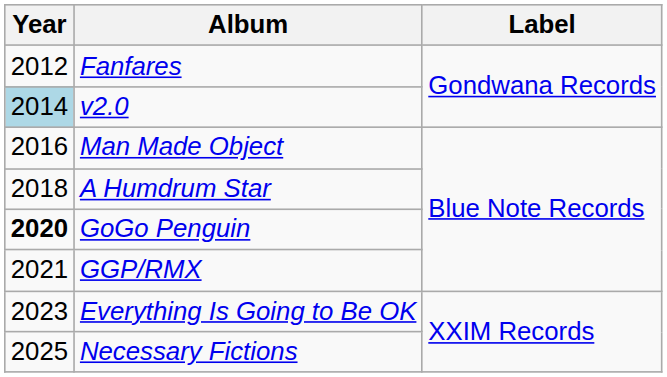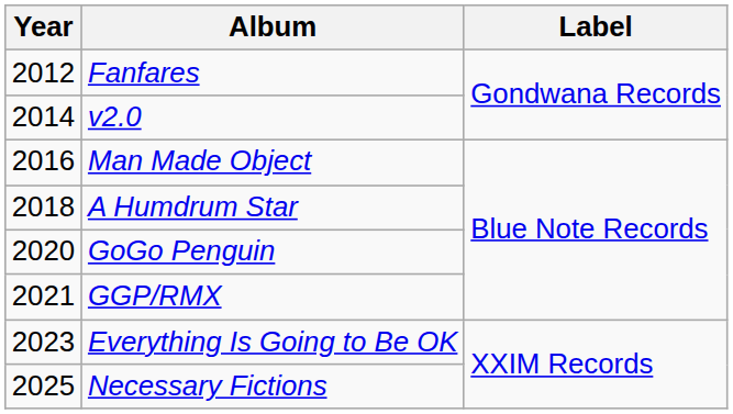v2.0 | Year: lightblue background -> no background
GoGo Penguin | Year: bold -> normal
